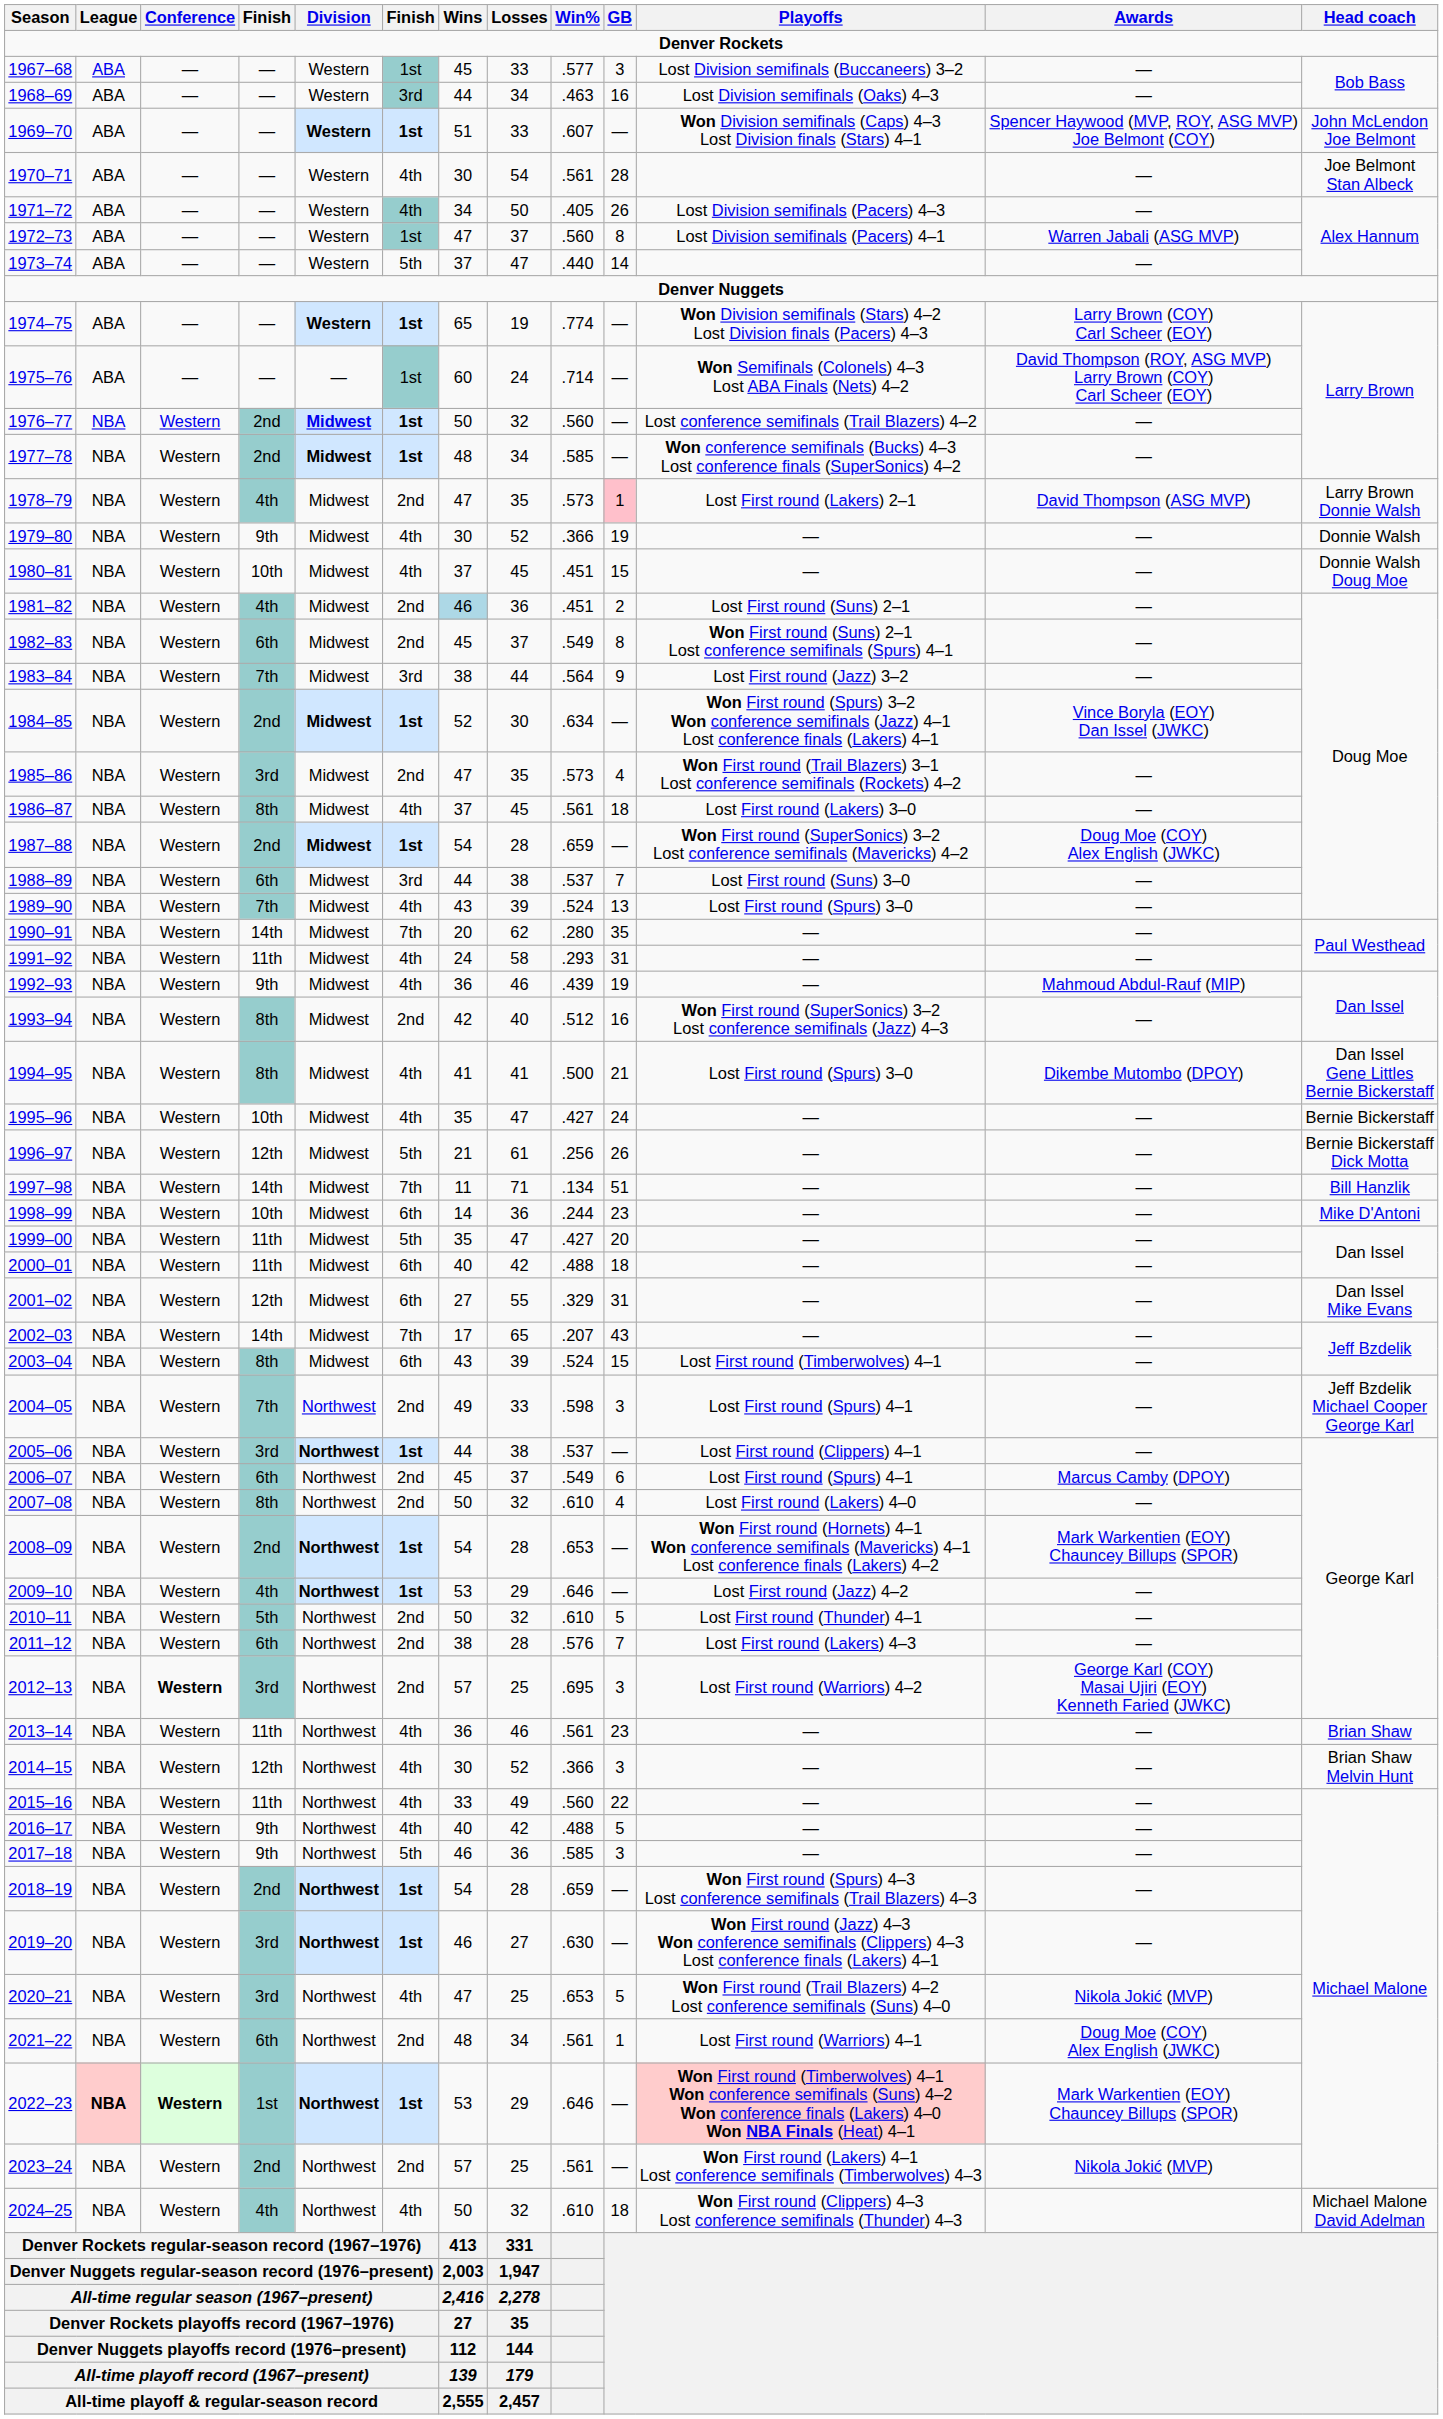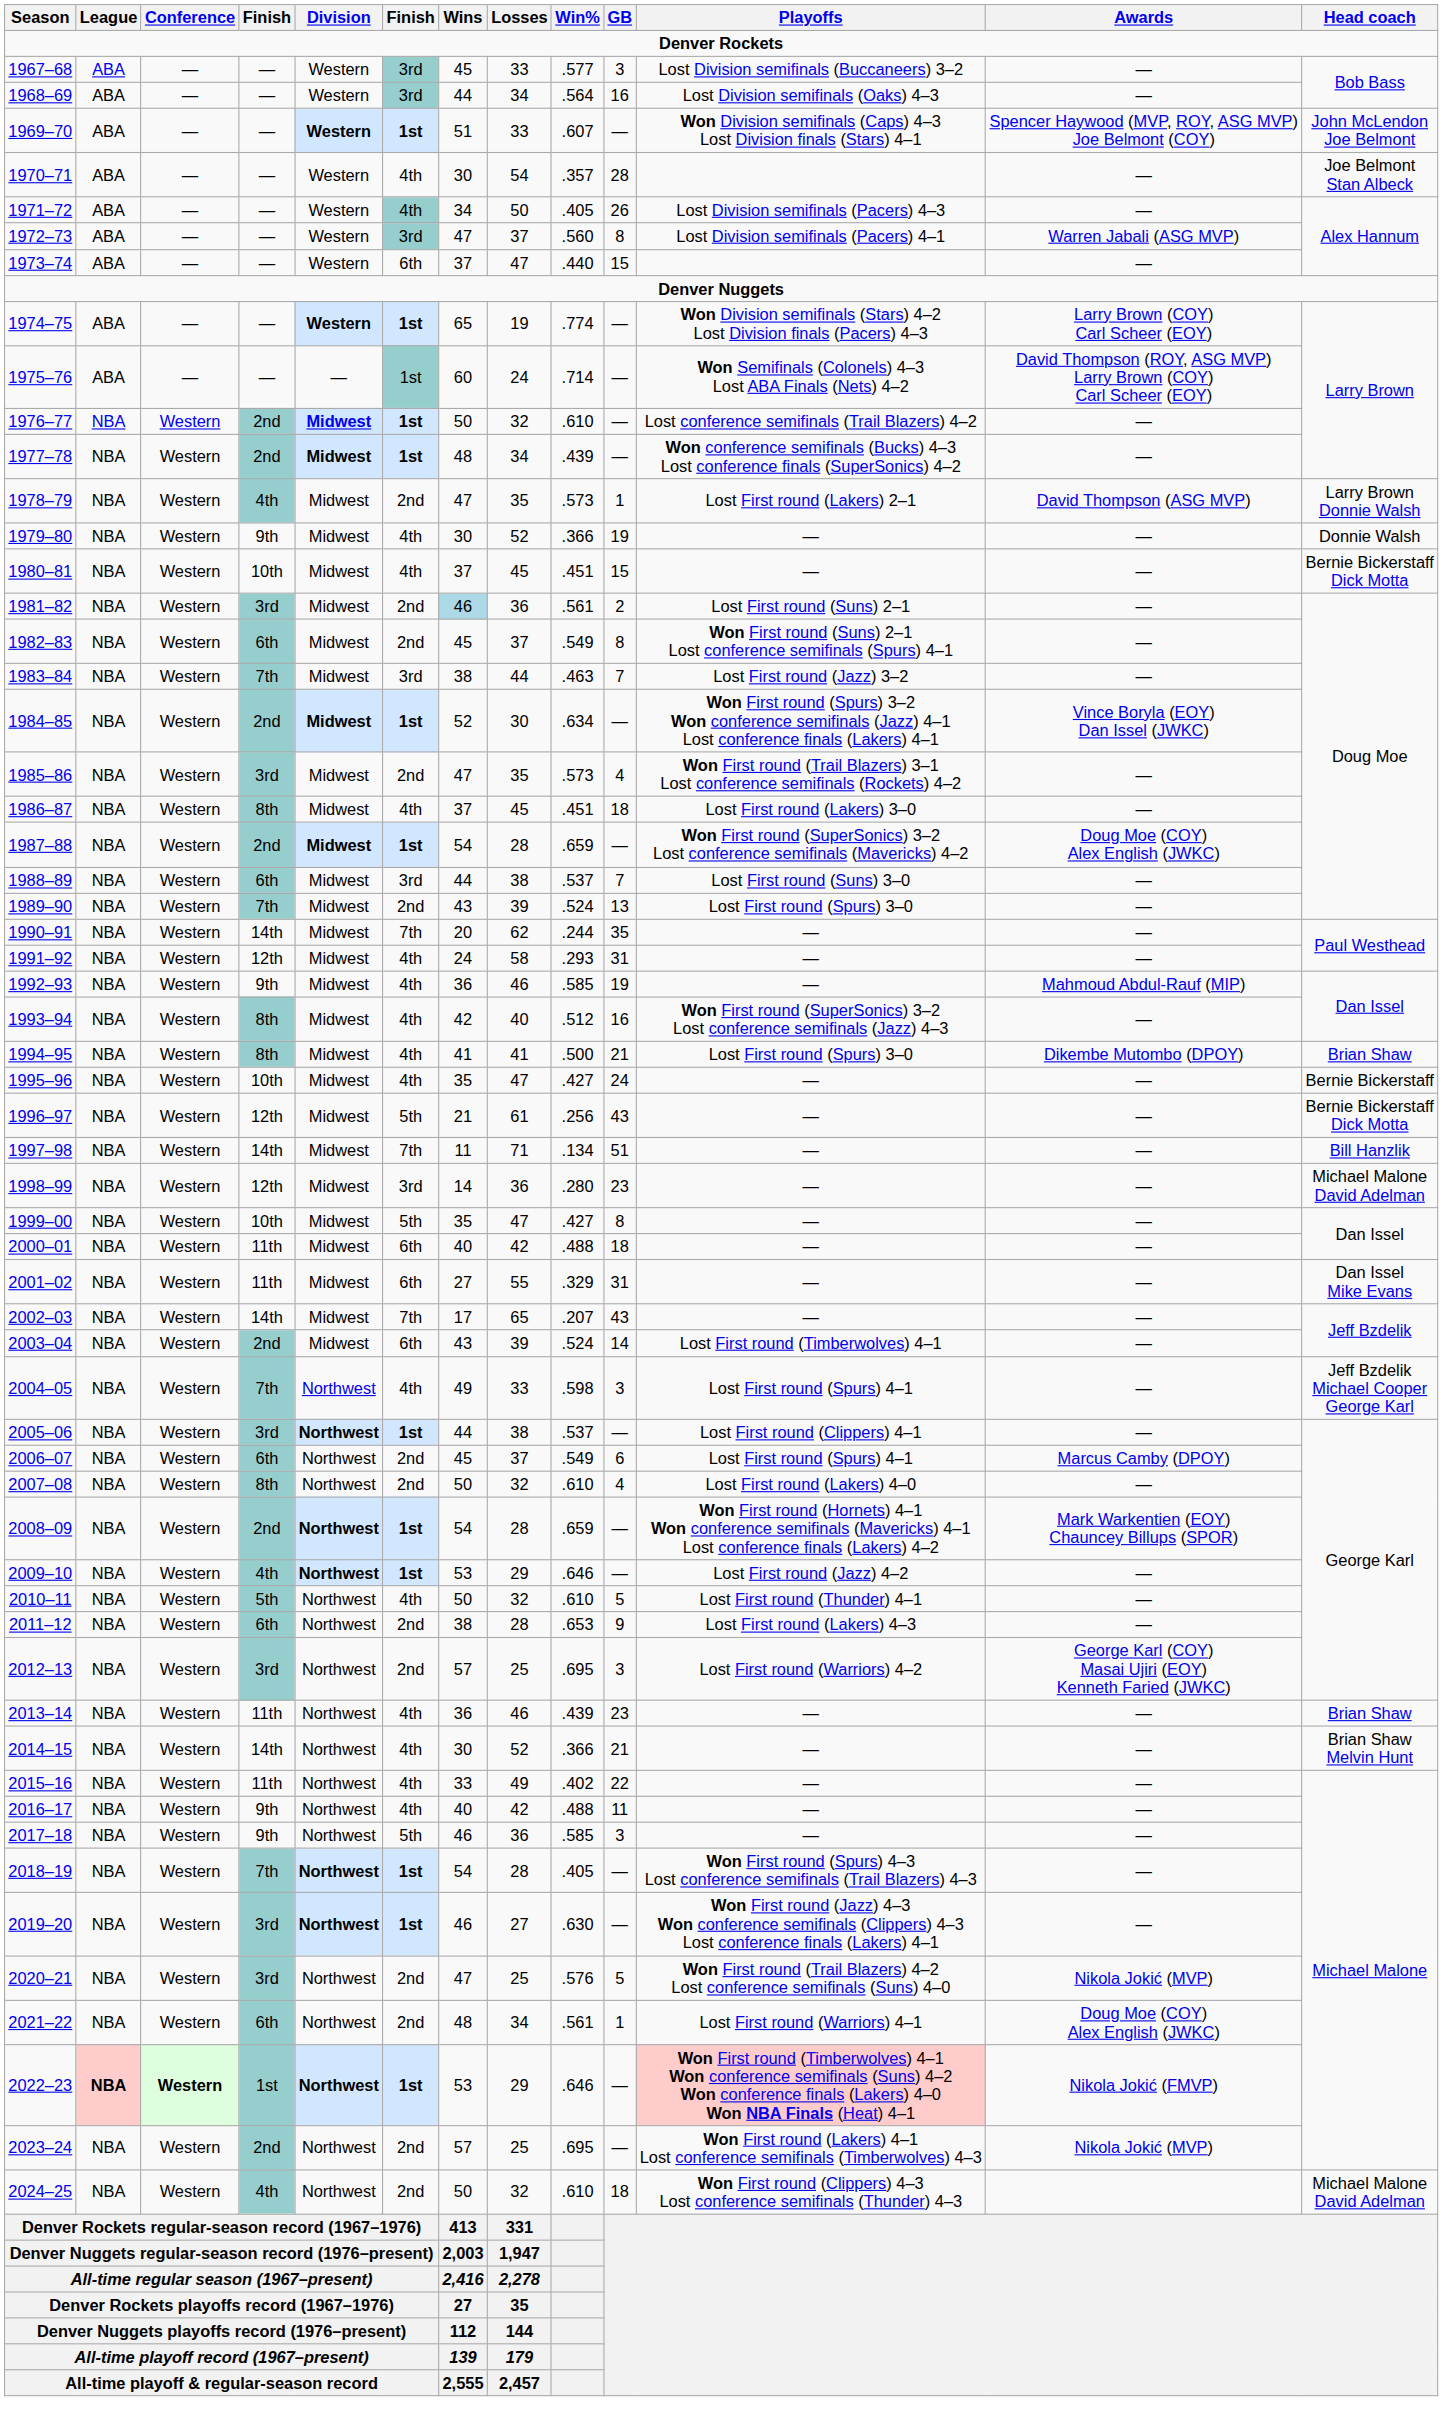1967–68 | column 6: 1st -> 3rd
1968–69 | Win%: .463 -> .564
1970–71 | Win%: .561 -> .357
1972–73 | column 6: 1st -> 3rd
1973–74 | column 6: 5th -> 6th
1973–74 | GB: 14 -> 15
1976–77 | Win%: .560 -> .610
1977–78 | Win%: .585 -> .439
1978–79 | GB: pink background -> no background
1980–81 | Head coach: Donnie Walsh Doug Moe -> Bernie Bickerstaff Dick Motta
1981–82 | column 4: 4th -> 3rd
1981–82 | Win%: .451 -> .561
1983–84 | Win%: .564 -> .463
1983–84 | GB: 9 -> 7
1986–87 | Win%: .561 -> .451
1989–90 | column 6: 4th -> 2nd
1990–91 | Win%: .280 -> .244
1991–92 | column 4: 11th -> 12th
1992–93 | Win%: .439 -> .585
1993–94 | column 6: 2nd -> 4th
1994–95 | Head coach: Dan Issel Gene Littles Bernie Bickerstaff -> Brian Shaw
1996–97 | GB: 26 -> 43
1998–99 | column 4: 10th -> 12th
1998–99 | column 6: 6th -> 3rd
1998–99 | Win%: .244 -> .280
1998–99 | Head coach: Mike D'Antoni -> Michael Malone David Adelman
1999–00 | column 4: 11th -> 10th
1999–00 | GB: 20 -> 8
2001–02 | column 4: 12th -> 11th
2003–04 | column 4: 8th -> 2nd
2003–04 | GB: 15 -> 14
2004–05 | column 6: 2nd -> 4th
2008–09 | Win%: .653 -> .659
2010–11 | column 6: 2nd -> 4th
2011–12 | Win%: .576 -> .653
2011–12 | GB: 7 -> 9
2012–13 | Conference: bold -> normal
2013–14 | Win%: .561 -> .439
2014–15 | column 4: 12th -> 14th
2014–15 | GB: 3 -> 21
2015–16 | Win%: .560 -> .402
2016–17 | GB: 5 -> 11
2018–19 | column 4: 2nd -> 7th
2018–19 | Win%: .659 -> .405
2020–21 | column 6: 4th -> 2nd
2020–21 | Win%: .653 -> .576
2022–23 | Awards: Mark Warkentien (EOY) Chauncey Billups (SPOR) -> Nikola Jokić (FMVP)
2023–24 | Win%: .561 -> .695
2024–25 | column 6: 4th -> 2nd
